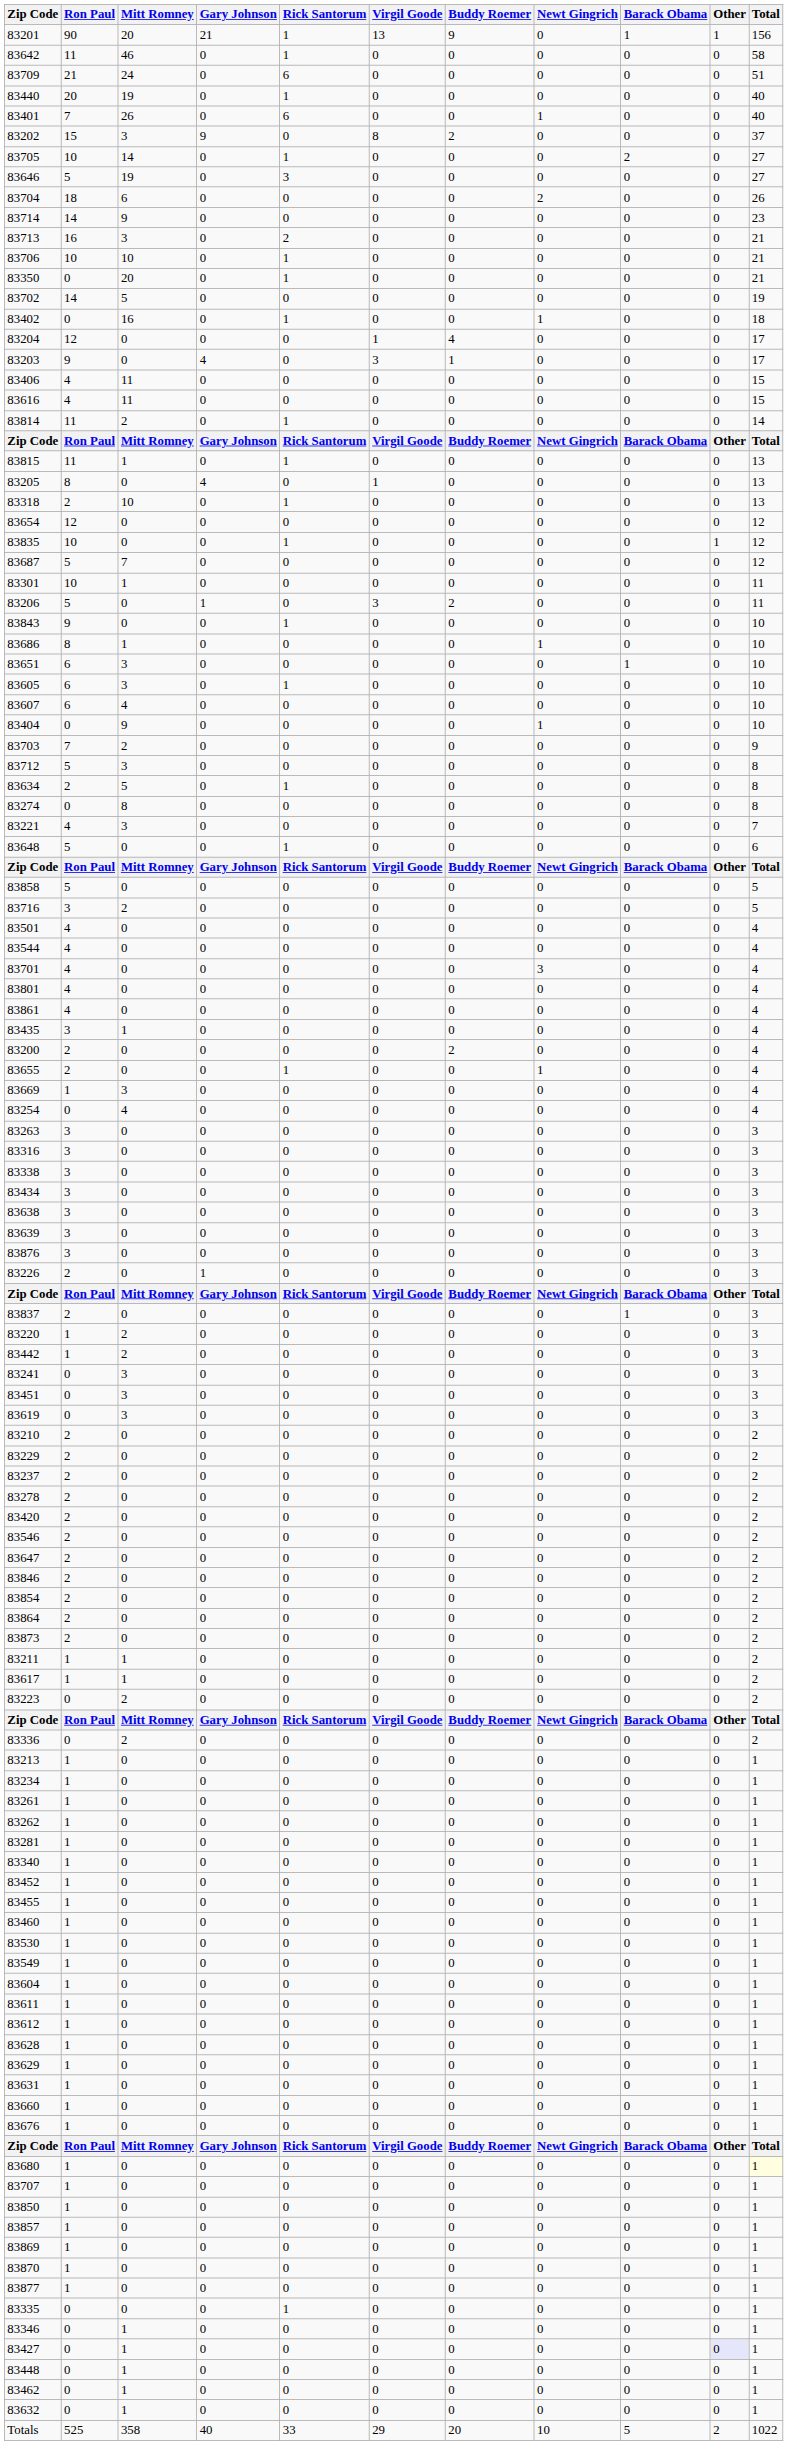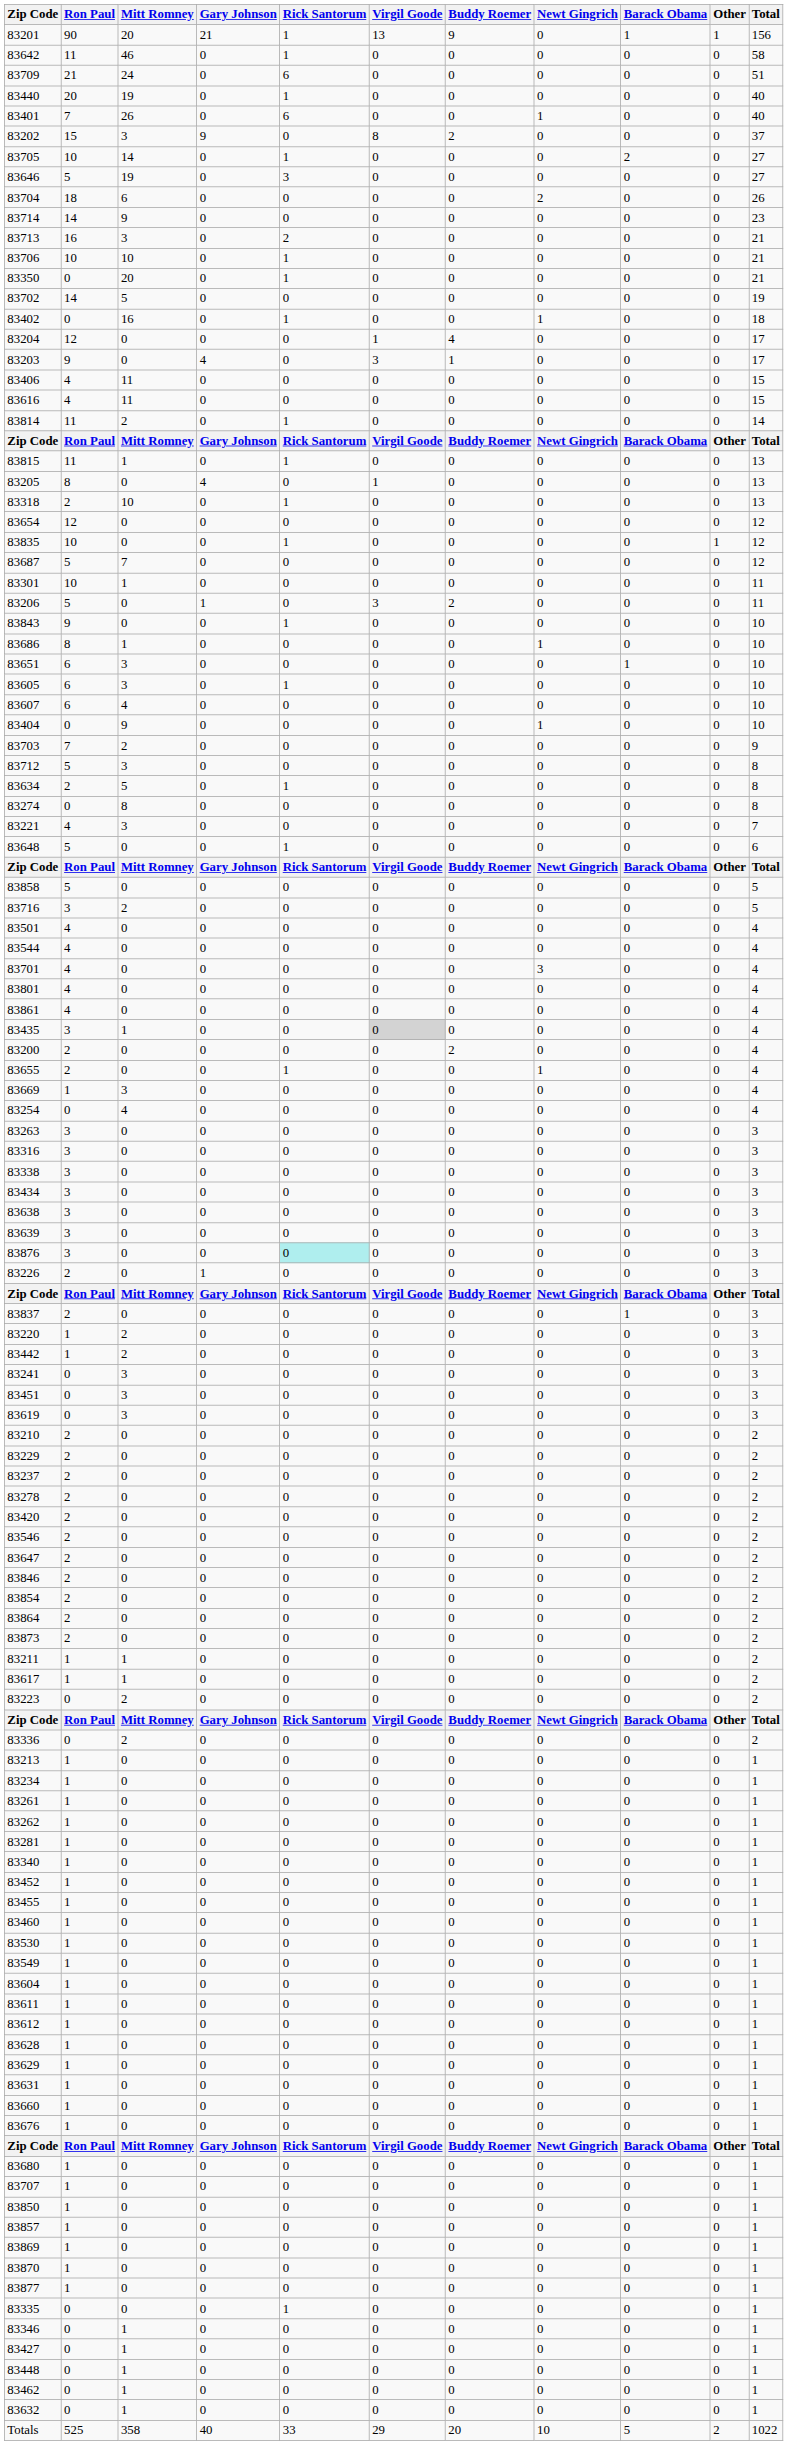83435 | Virgil Goode: no background -> lightgrey background
83876 | Rick Santorum: no background -> paleturquoise background
83680 | Total: lightyellow background -> no background
83427 | Other: lavender background -> no background
